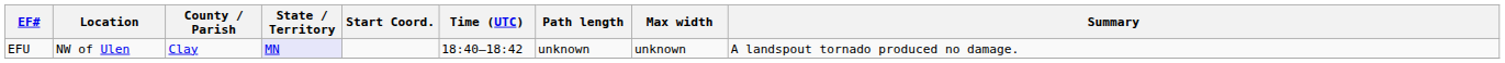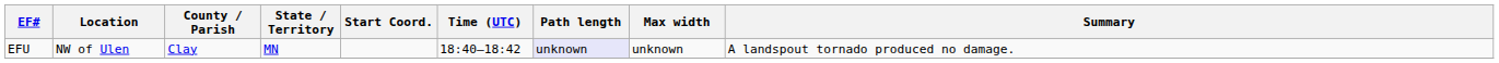EFU | State / Territory: lavender background -> no background
EFU | Path length: no background -> lavender background
